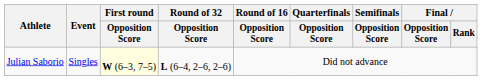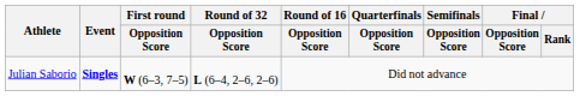Julian Saborio | Event: normal -> bold
Julian Saborio | First round / Opposition Score: lightyellow background -> no background
